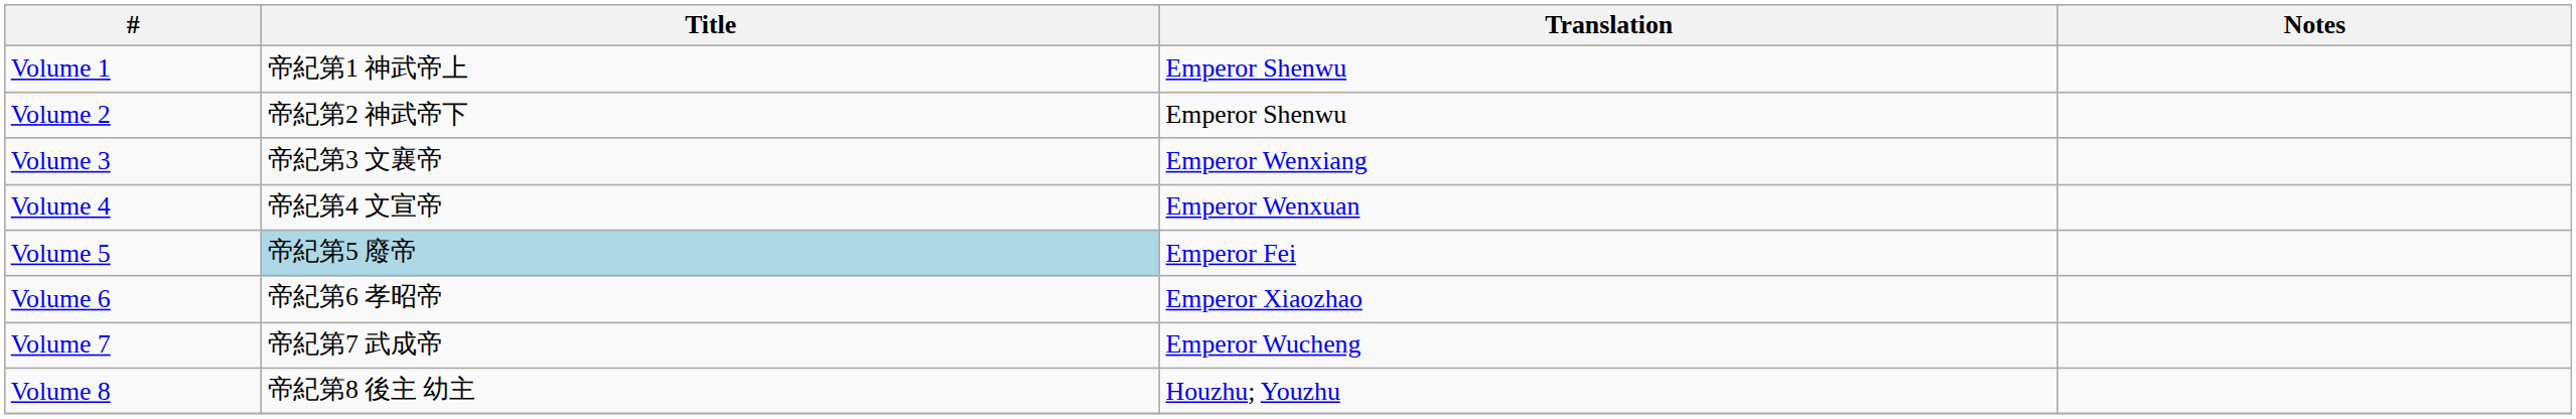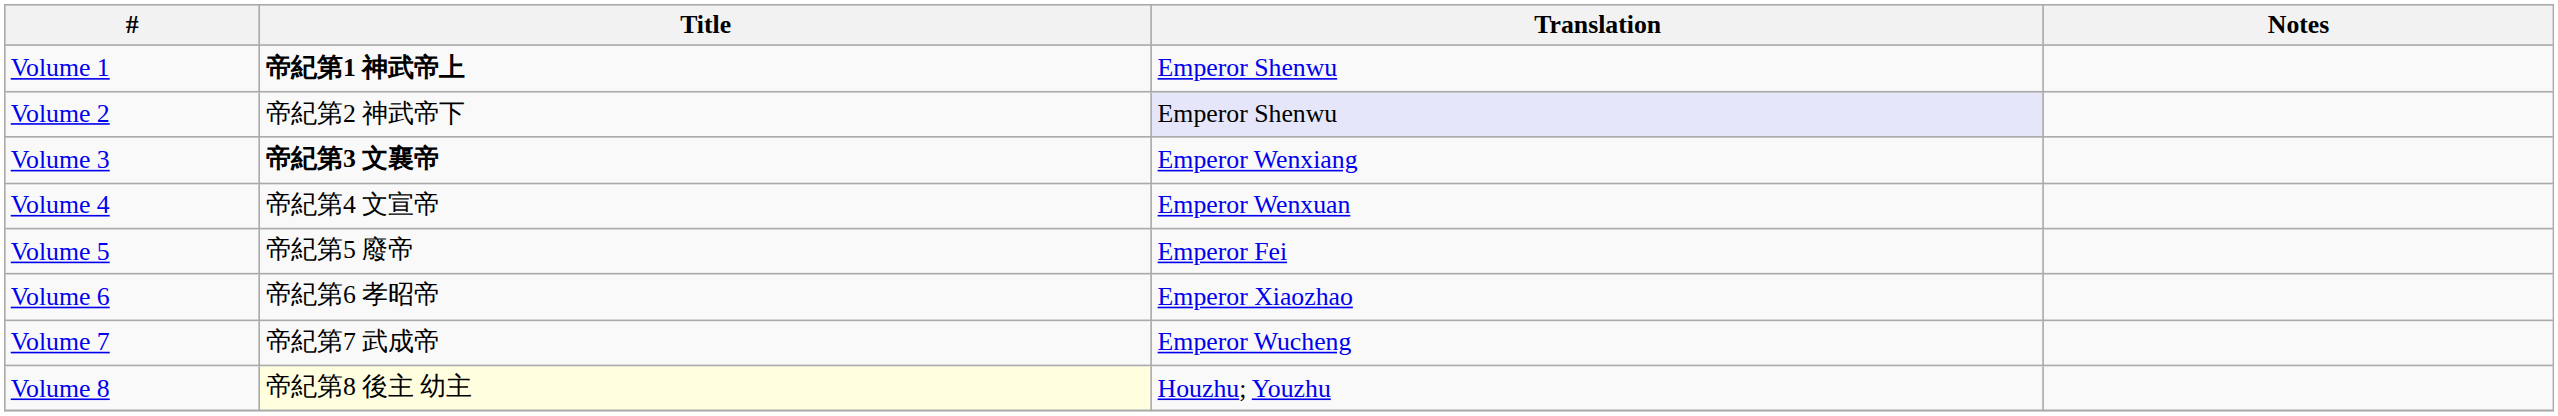Volume 1 | Title: normal -> bold
Volume 2 | Translation: no background -> lavender background
Volume 3 | Title: normal -> bold
Volume 5 | Title: lightblue background -> no background
Volume 8 | Title: no background -> lightyellow background
